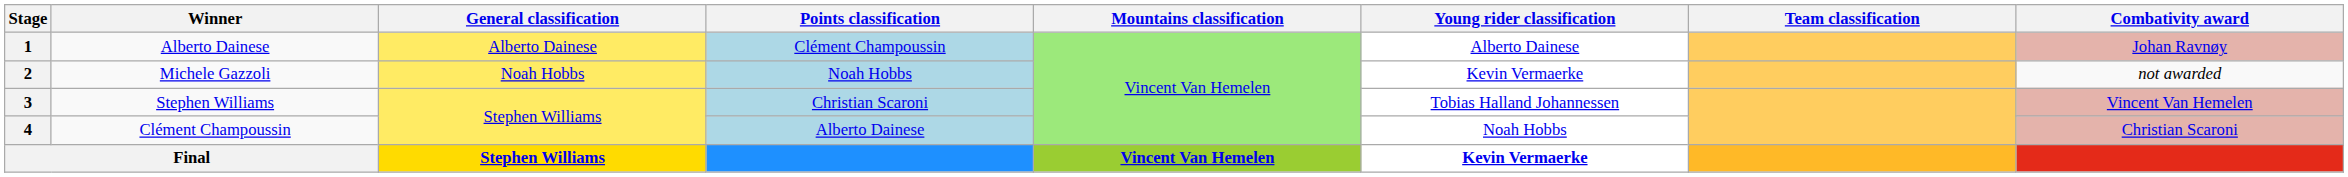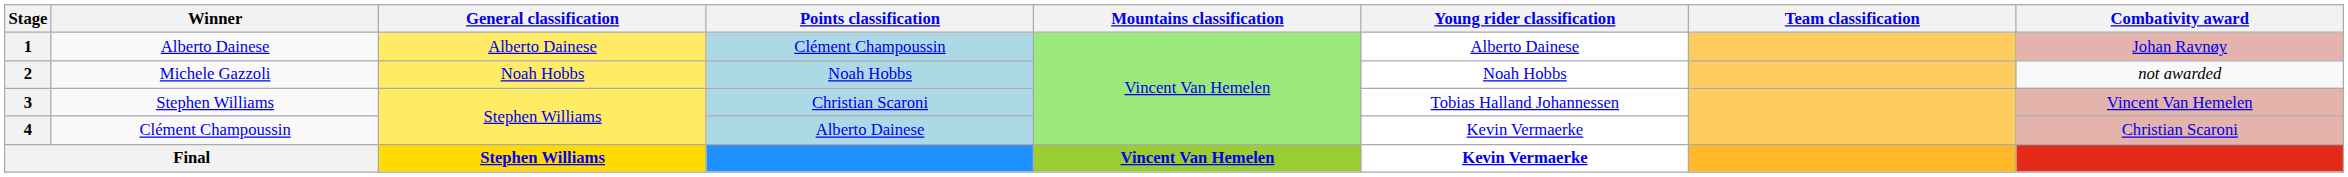2 | Young rider classification: Kevin Vermaerke -> Noah Hobbs
4 | Young rider classification: Noah Hobbs -> Kevin Vermaerke
